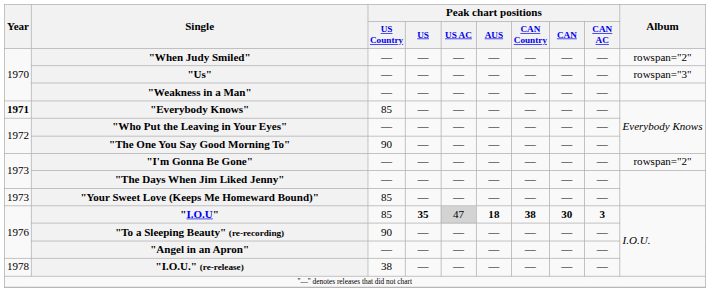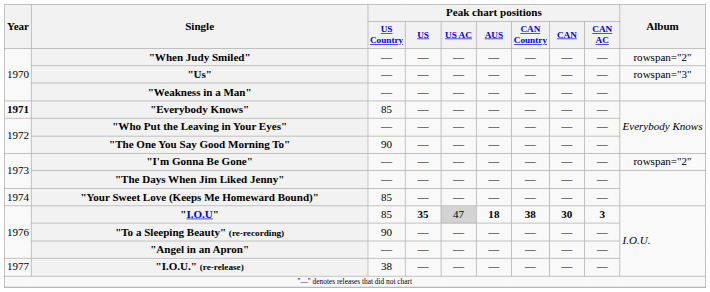"Your Sweet Love (Keeps Me Homeward Bound)" | Year: 1973 -> 1974
"I.O.U." (re-release) | Year: 1978 -> 1977
